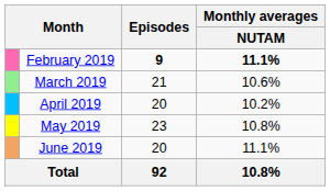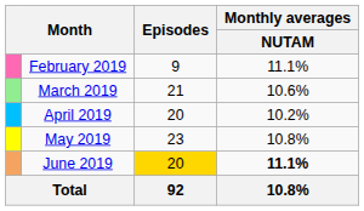February 2019 | Episodes: bold -> normal
February 2019 | Monthly averages / NUTAM: bold -> normal
June 2019 | Episodes: no background -> gold background
June 2019 | Monthly averages / NUTAM: normal -> bold
